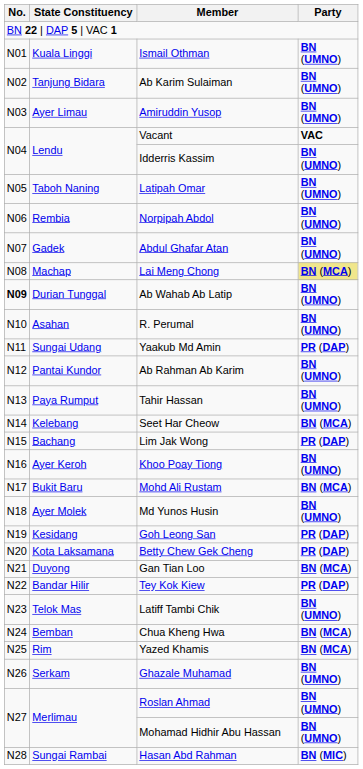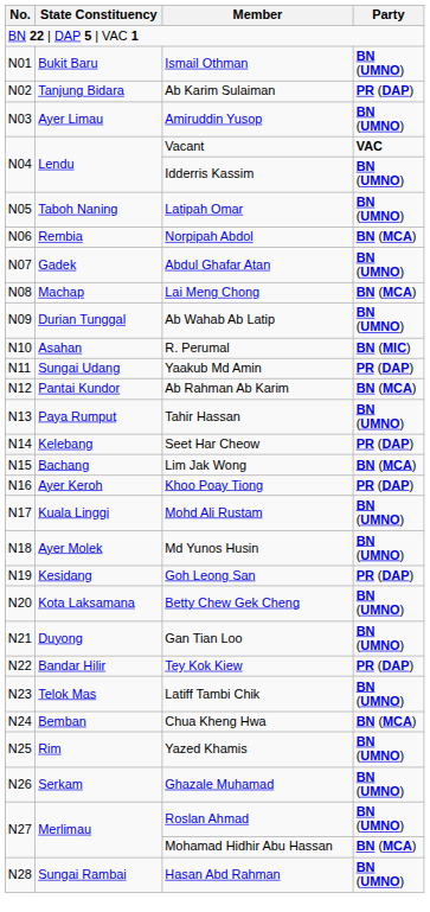Ismail Othman | State Constituency: Kuala Linggi -> Bukit Baru
Ab Karim Sulaiman | Party: BN (UMNO) -> PR (DAP)
Norpipah Abdol | Party: BN (UMNO) -> BN (MCA)
Lai Meng Chong | Party: khaki background -> no background
Ab Wahab Ab Latip | No.: bold -> normal
R. Perumal | Party: BN (UMNO) -> BN (MIC)
Ab Rahman Ab Karim | Party: BN (UMNO) -> BN (MCA)
Seet Har Cheow | Party: BN (MCA) -> PR (DAP)
Lim Jak Wong | Party: PR (DAP) -> BN (MCA)
Khoo Poay Tiong | Party: BN (UMNO) -> PR (DAP)
Mohd Ali Rustam | State Constituency: Bukit Baru -> Kuala Linggi
Mohd Ali Rustam | Party: BN (MCA) -> BN (UMNO)
Betty Chew Gek Cheng | Party: PR (DAP) -> BN (UMNO)
Gan Tian Loo | Party: BN (MCA) -> BN (UMNO)
Yazed Khamis | Party: BN (MCA) -> BN (UMNO)
Mohamad Hidhir Abu Hassan | Party: BN (UMNO) -> BN (MCA)
Hasan Abd Rahman | Party: BN (MIC) -> BN (UMNO)
